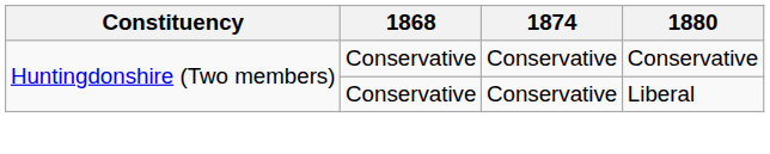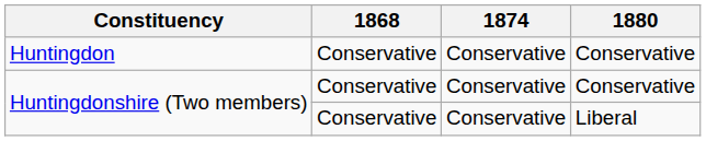+ row: Huntingdon | Conservative | Conservative | Conservative
